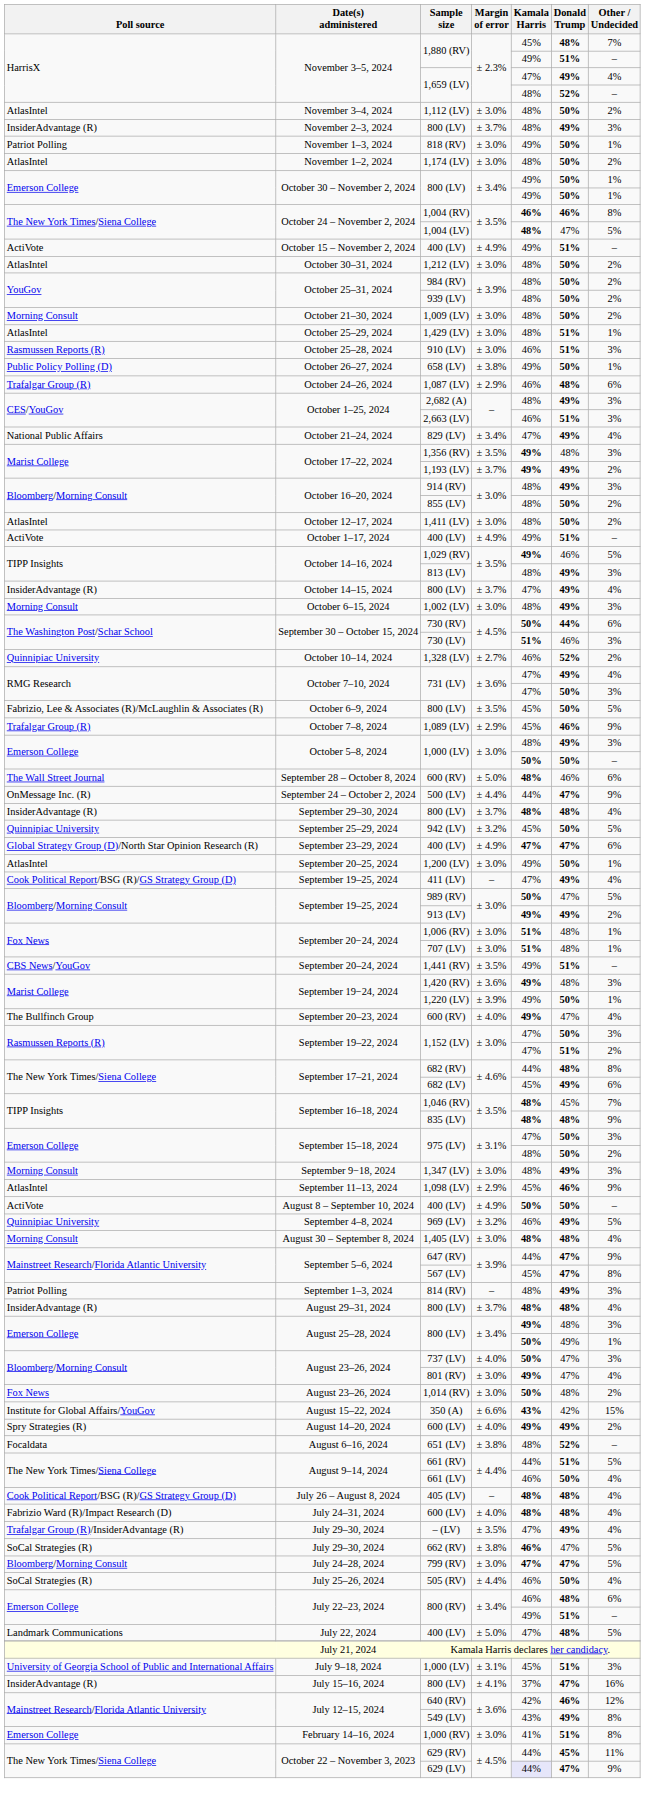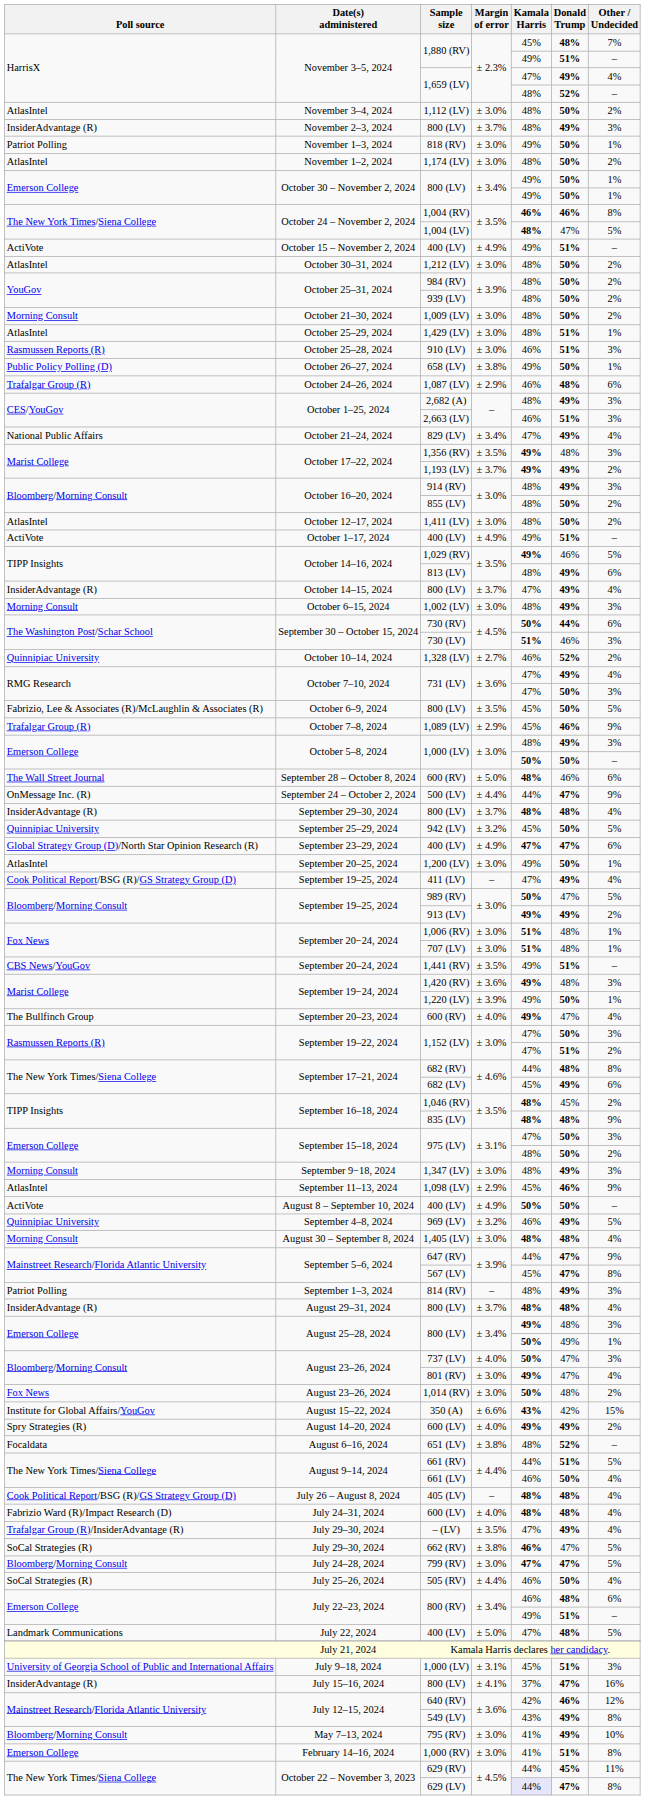813 (LV) | Other / Undecided: 3% -> 6%
1,046 (RV) | Other / Undecided: 7% -> 2%
+ row: Bloomberg/Morning Consult | May 7–13, 2024 | 795 (RV) | ± 3.0% | 41% | 49% | 10%
629 (LV) | Other / Undecided: 9% -> 8%
